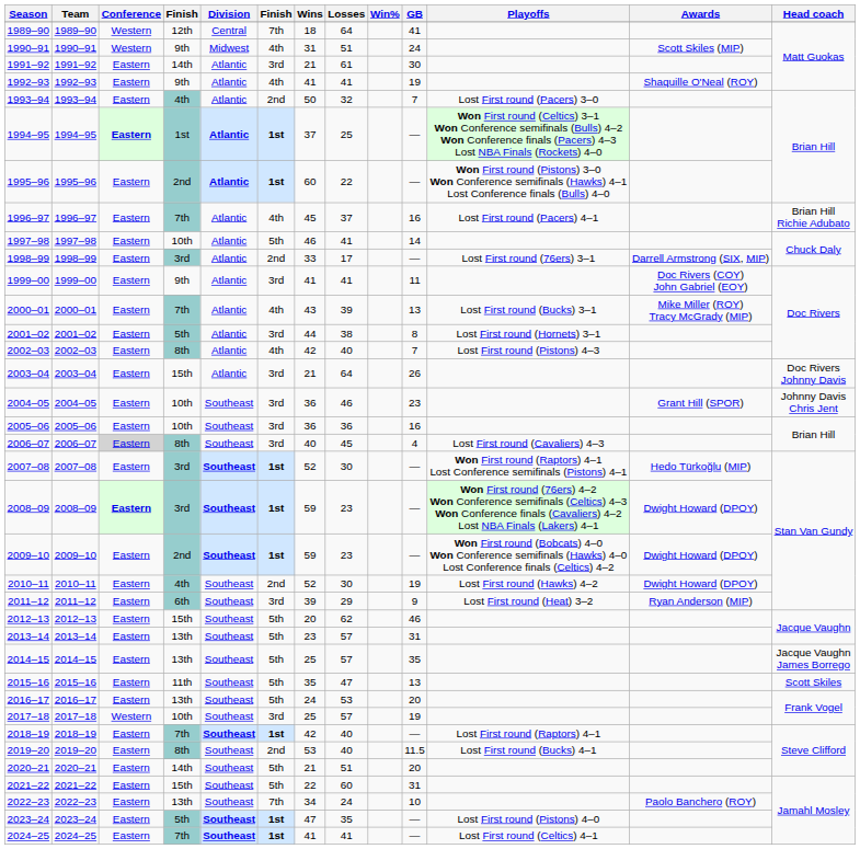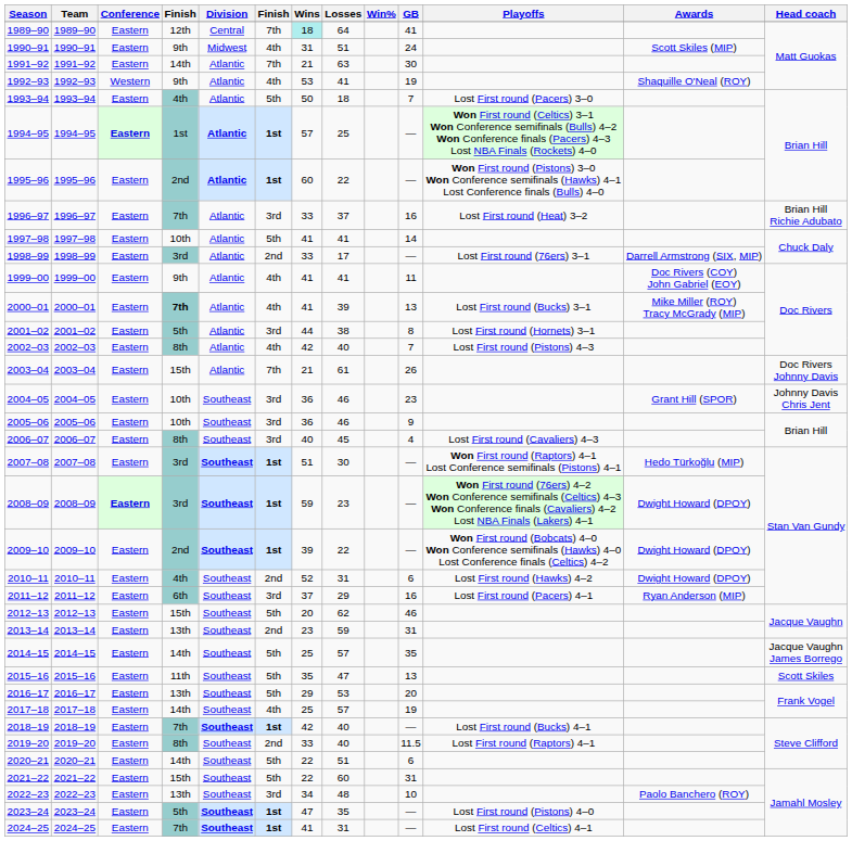row 2 | Conference: Western -> Eastern
row 2 | Wins: no background -> paleturquoise background
row 3 | Conference: Western -> Eastern
row 4 | column 6: 3rd -> 7th
row 4 | Losses: 61 -> 63
row 5 | Conference: Eastern -> Western
row 5 | Wins: 41 -> 53
row 6 | column 6: 2nd -> 5th
row 6 | Losses: 32 -> 18
row 7 | Wins: 37 -> 57
row 9 | column 6: 4th -> 3rd
row 9 | Wins: 45 -> 33
row 9 | Playoffs: Lost First round (Pacers) 4–1 -> Lost First round (Heat) 3–2
row 10 | Wins: 46 -> 41
row 12 | column 6: 3rd -> 4th
row 13 | column 4: normal -> bold
row 13 | Wins: 43 -> 41
row 16 | column 6: 3rd -> 7th
row 16 | Losses: 64 -> 61
row 18 | Losses: 36 -> 46
row 18 | GB: 16 -> 9
row 19 | Conference: lightgrey background -> no background
row 20 | Wins: 52 -> 51
row 22 | Wins: 59 -> 39
row 22 | Losses: 23 -> 22
row 23 | Losses: 30 -> 31
row 23 | GB: 19 -> 6
row 24 | Wins: 39 -> 37
row 24 | GB: 9 -> 16
row 24 | Playoffs: Lost First round (Heat) 3–2 -> Lost First round (Pacers) 4–1
row 26 | column 6: 5th -> 2nd
row 26 | Losses: 57 -> 59
row 27 | column 4: 13th -> 14th
row 29 | Wins: 24 -> 29
row 30 | Conference: Western -> Eastern
row 30 | column 4: 10th -> 14th
row 30 | column 6: 3rd -> 4th
row 31 | Playoffs: Lost First round (Raptors) 4–1 -> Lost First round (Bucks) 4–1
row 32 | Wins: 53 -> 33
row 32 | Playoffs: Lost First round (Bucks) 4–1 -> Lost First round (Raptors) 4–1
row 33 | Wins: 21 -> 22
row 33 | GB: 20 -> 6
row 35 | column 6: 7th -> 3rd
row 35 | Losses: 24 -> 48
row 37 | Losses: 41 -> 31
